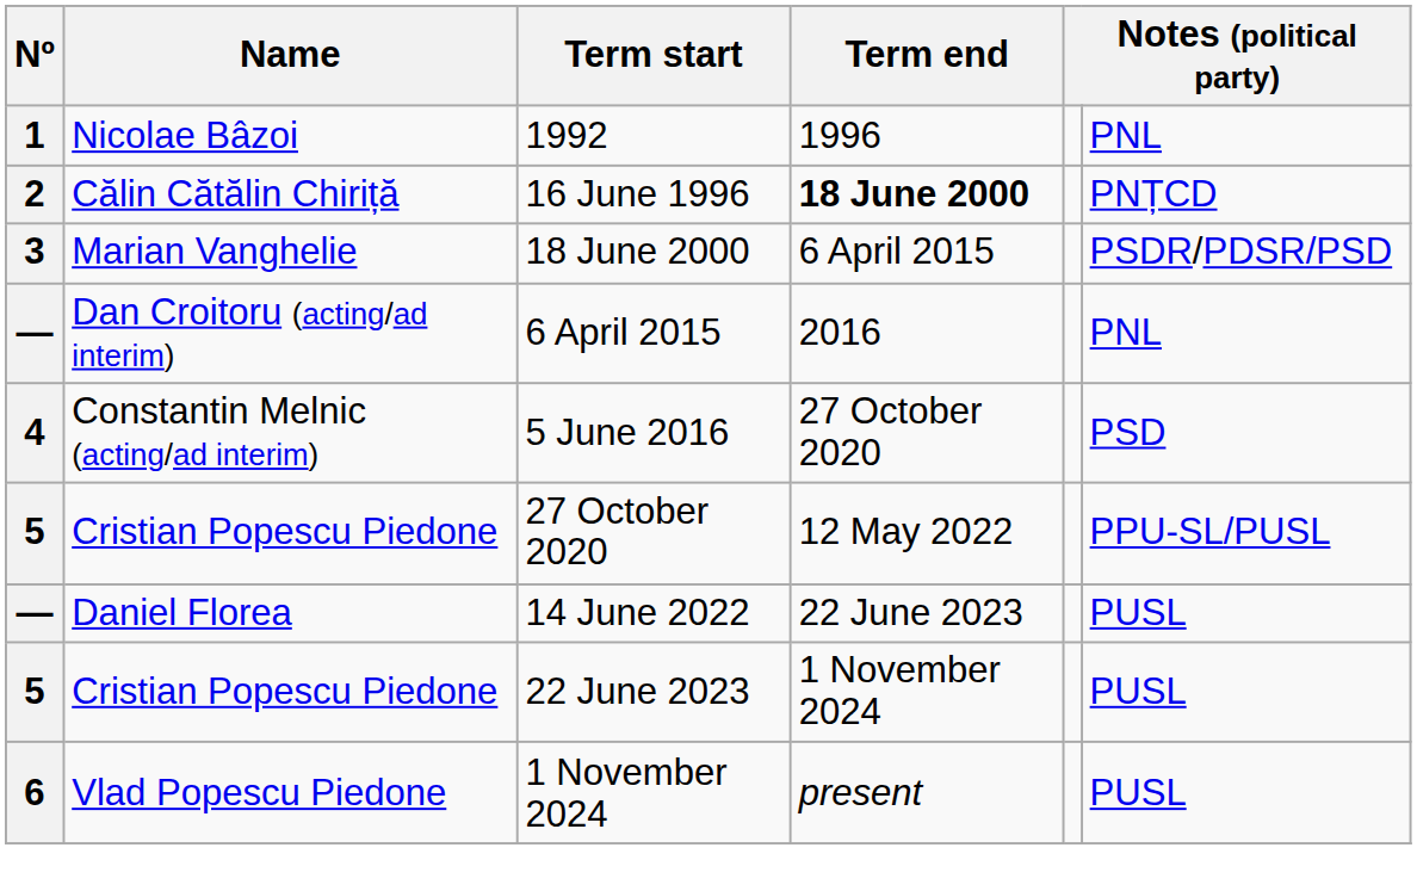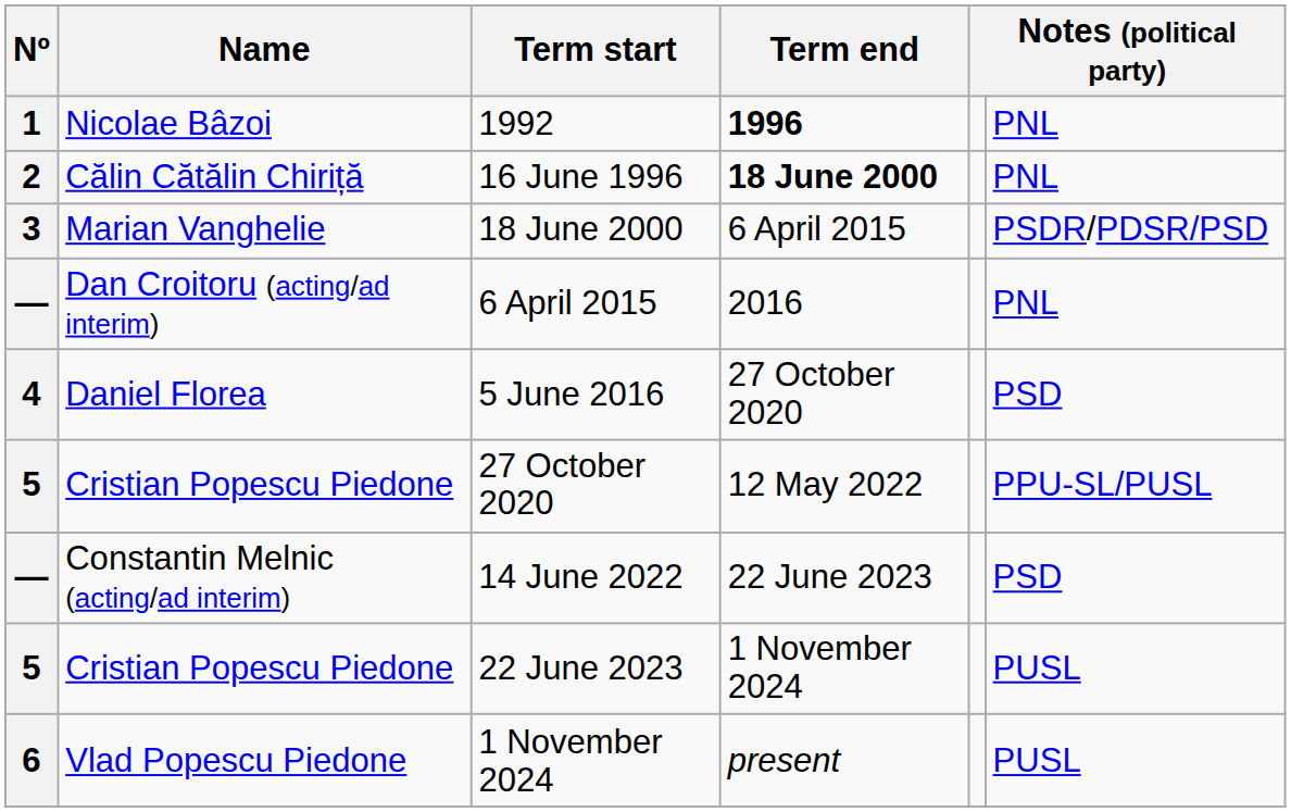1992 | Term end: normal -> bold
16 June 1996 | column 6: PNȚCD -> PNL
5 June 2016 | Name: Constantin Melnic (acting/ad interim) -> Daniel Florea
14 June 2022 | Name: Daniel Florea -> Constantin Melnic (acting/ad interim)
14 June 2022 | column 6: PUSL -> PSD
